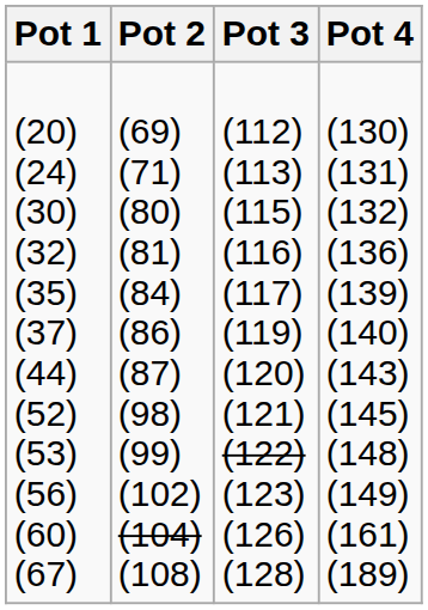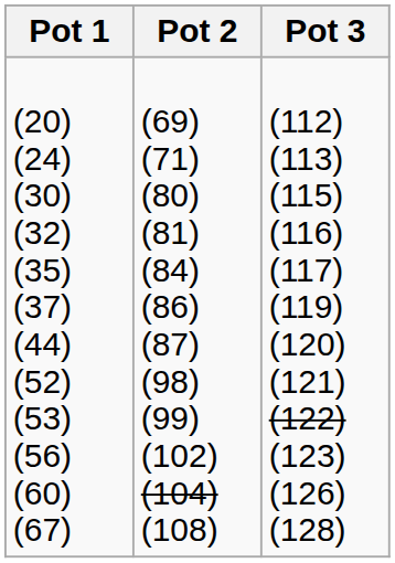- column: Pot 4 | (130) (131) (132) (136) (139) (140) (143) (145) (148) (149) (161) (189)
